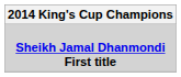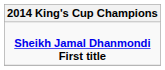row 2 | column 1: lightgrey background -> no background
